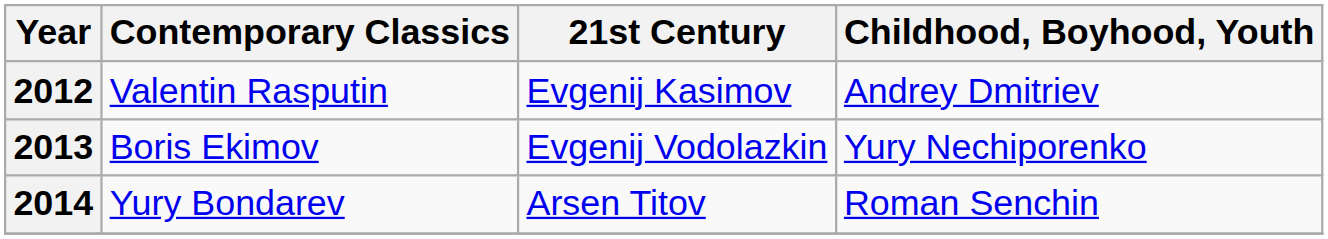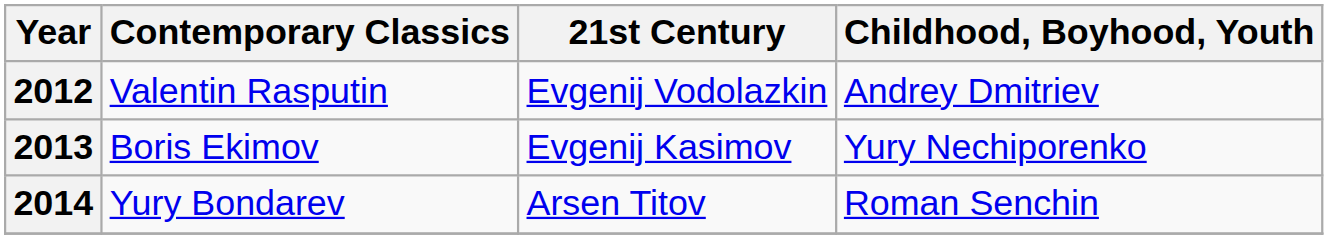2012 | 21st Century: Evgenij Kasimov -> Evgenij Vodolazkin
2013 | 21st Century: Evgenij Vodolazkin -> Evgenij Kasimov
